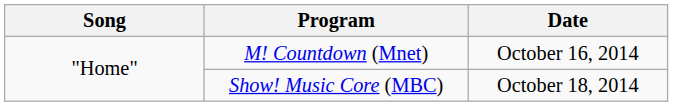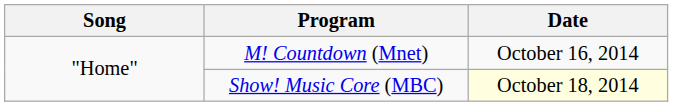Show! Music Core (MBC) | Date: no background -> lightyellow background
